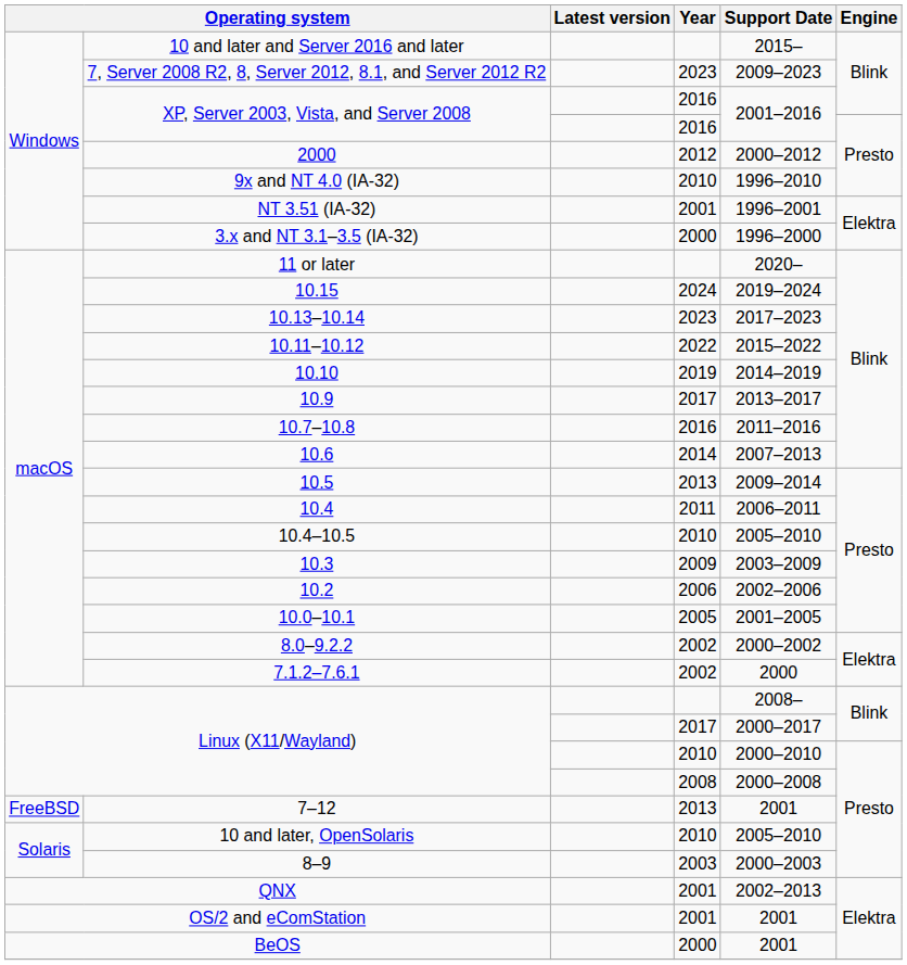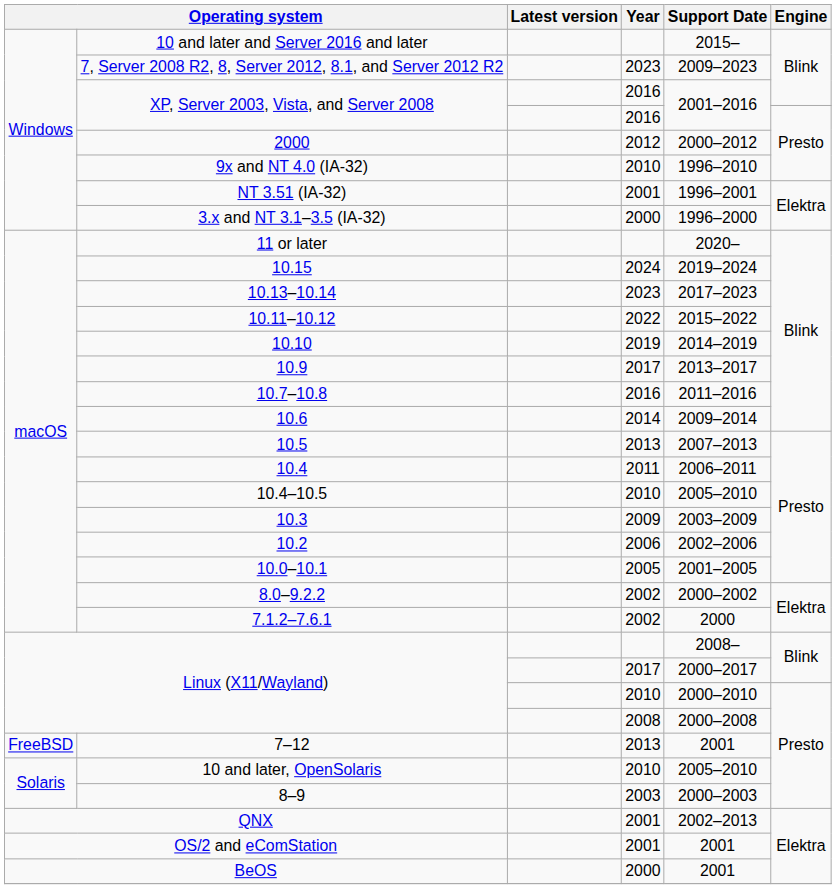10.6 | Support Date: 2007–2013 -> 2009–2014
10.5 | Support Date: 2009–2014 -> 2007–2013
